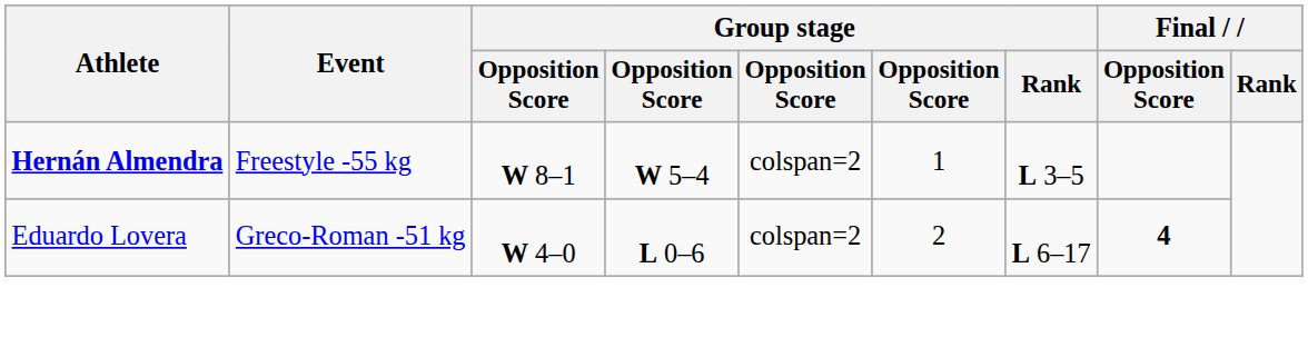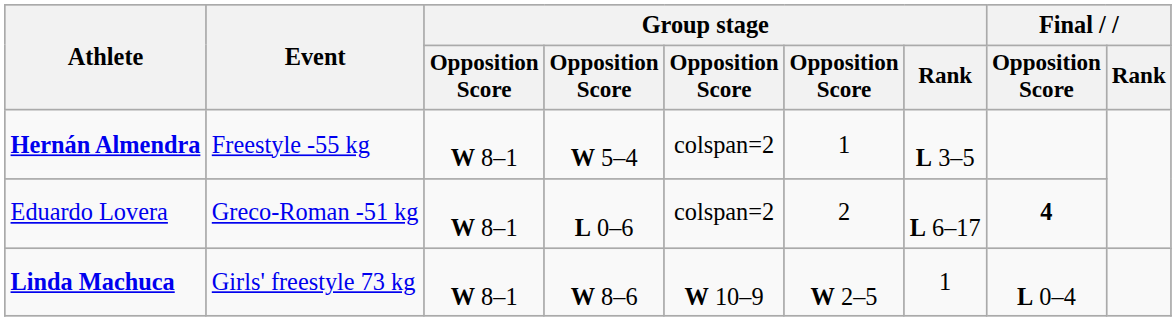Eduardo Lovera | column 3: W 4–0 -> W 8–1
+ row: Linda Machuca | Girls' freestyle 73 kg | W 8–1 | W 8–6 | W 10–9 | W 2–5 | 1 | L 0–4
